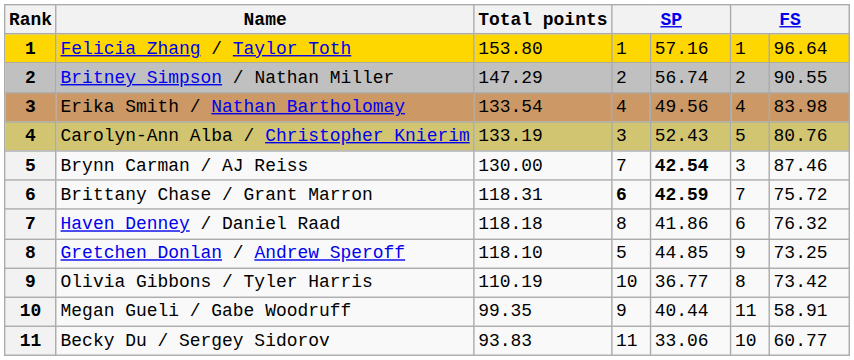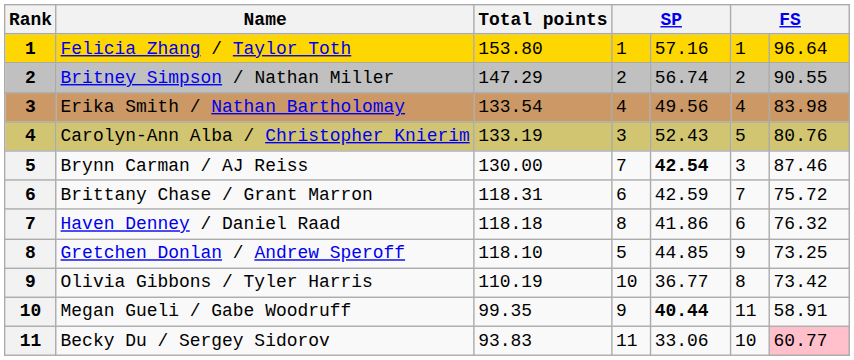Brittany Chase / Grant Marron | column 4: bold -> normal
Brittany Chase / Grant Marron | column 5: bold -> normal
Megan Gueli / Gabe Woodruff | column 5: normal -> bold
Becky Du / Sergey Sidorov | column 7: no background -> pink background
